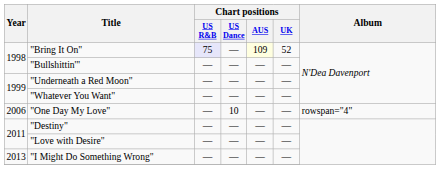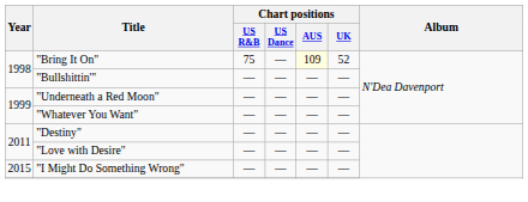"Bring It On" | Chart positions / US R&B: lavender background -> no background
- row: 2006 | "One Day My Love" | — | 10 | — | — | rowspan="4"
"I Might Do Something Wrong" | Year: 2013 -> 2015
